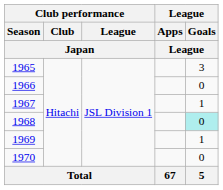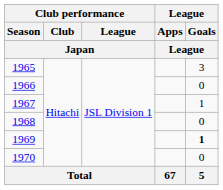1968 | League / Goals / League: paleturquoise background -> no background
1969 | League / Goals / League: normal -> bold
